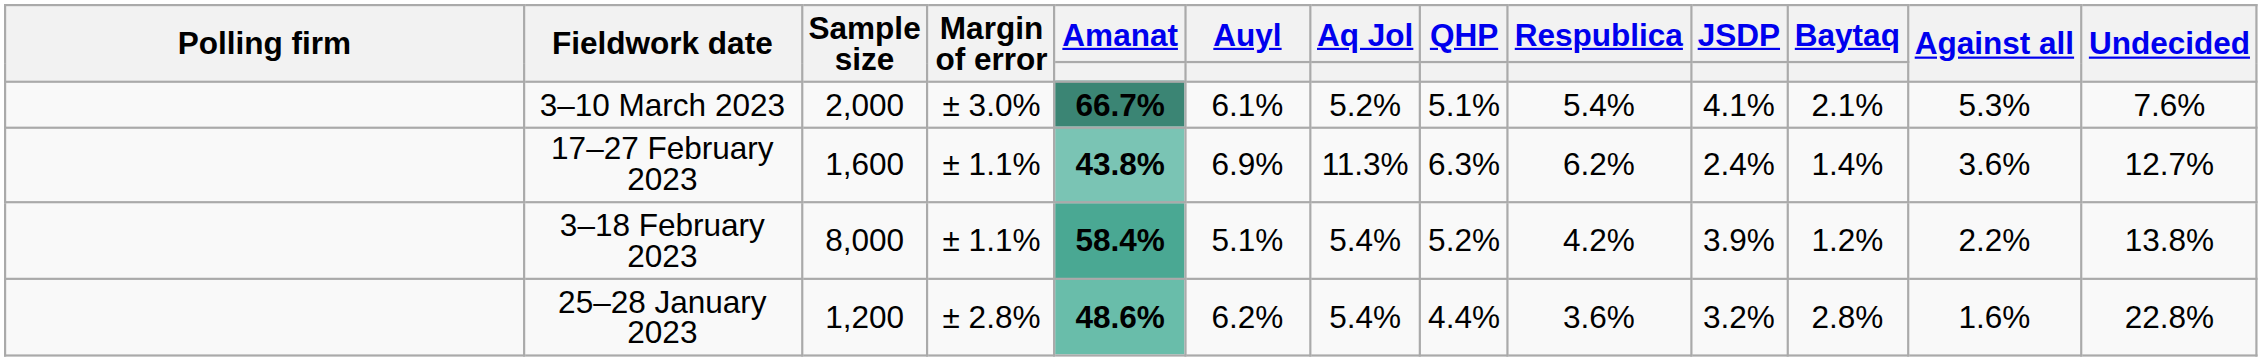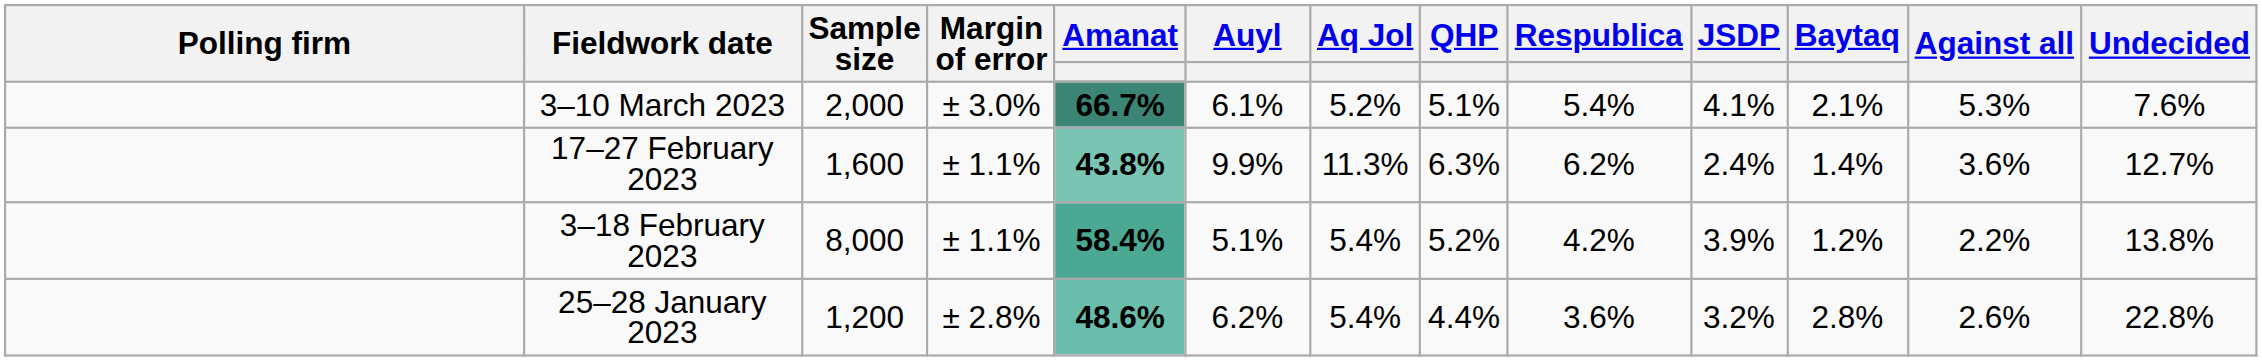17–27 February 2023 | Auyl: 6.9% -> 9.9%
25–28 January 2023 | Against all: 1.6% -> 2.6%
